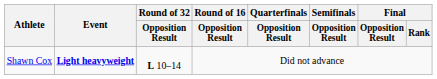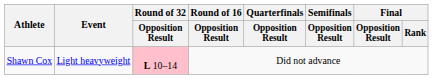Shawn Cox | Event: bold -> normal
Shawn Cox | Round of 32 / Opposition Result: no background -> pink background
